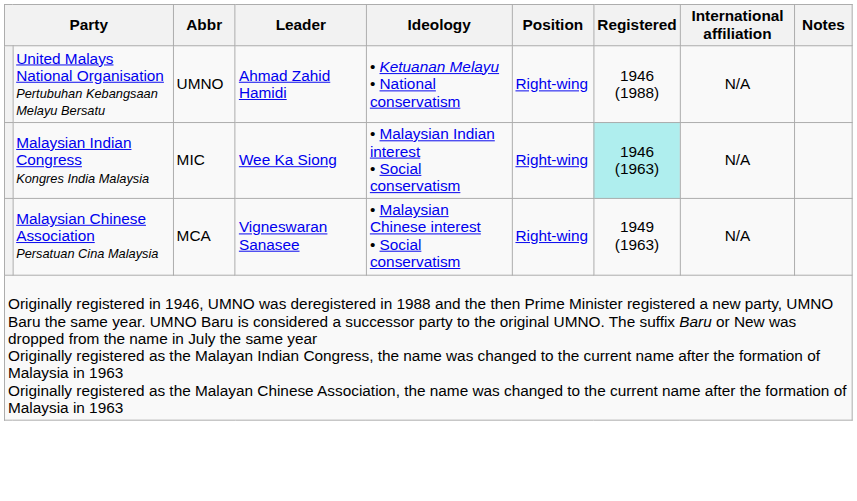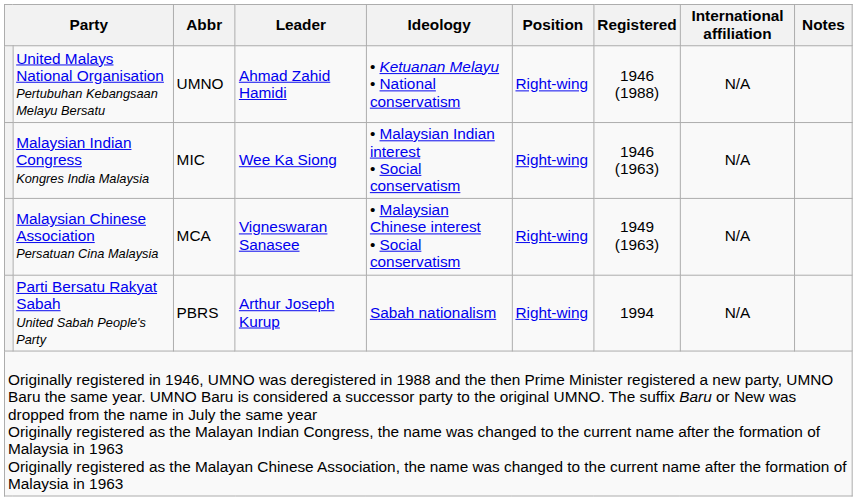Malaysian Indian Congress Kongres India Malaysia | Registered: paleturquoise background -> no background
+ row: Parti Bersatu Rakyat Sabah United Sabah People's Party | PBRS | Arthur Joseph Kurup | Sabah nationalism | Right-wing | 1994 | N/A
